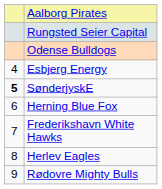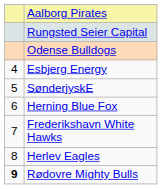SønderjyskE | column 1: bold -> normal
Rødovre Mighty Bulls | column 1: normal -> bold
